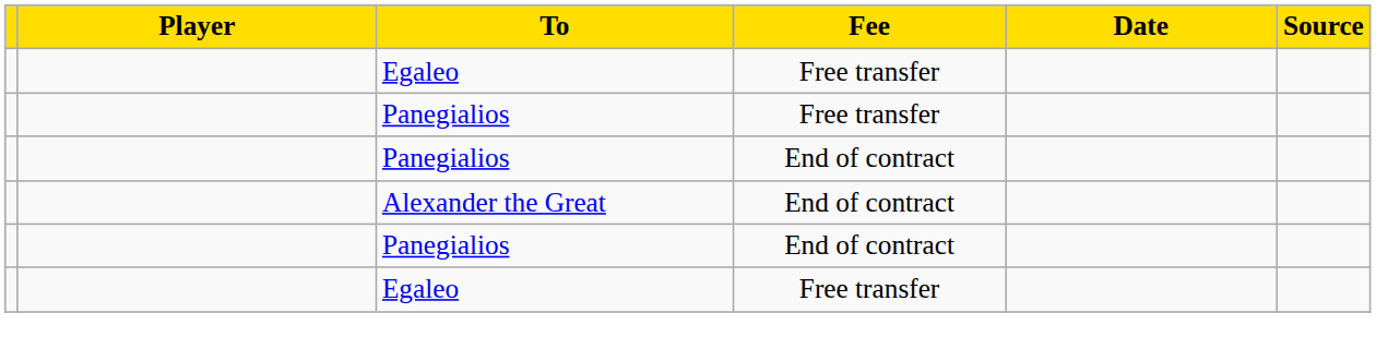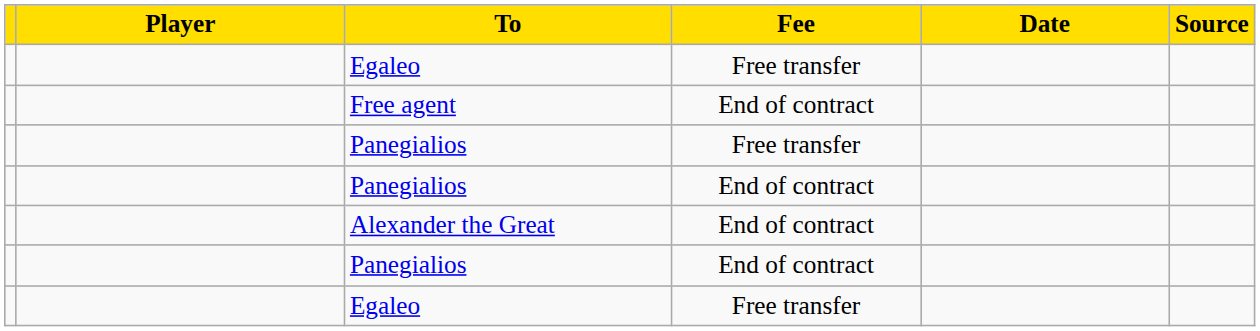+ row: Free agent | End of contract
